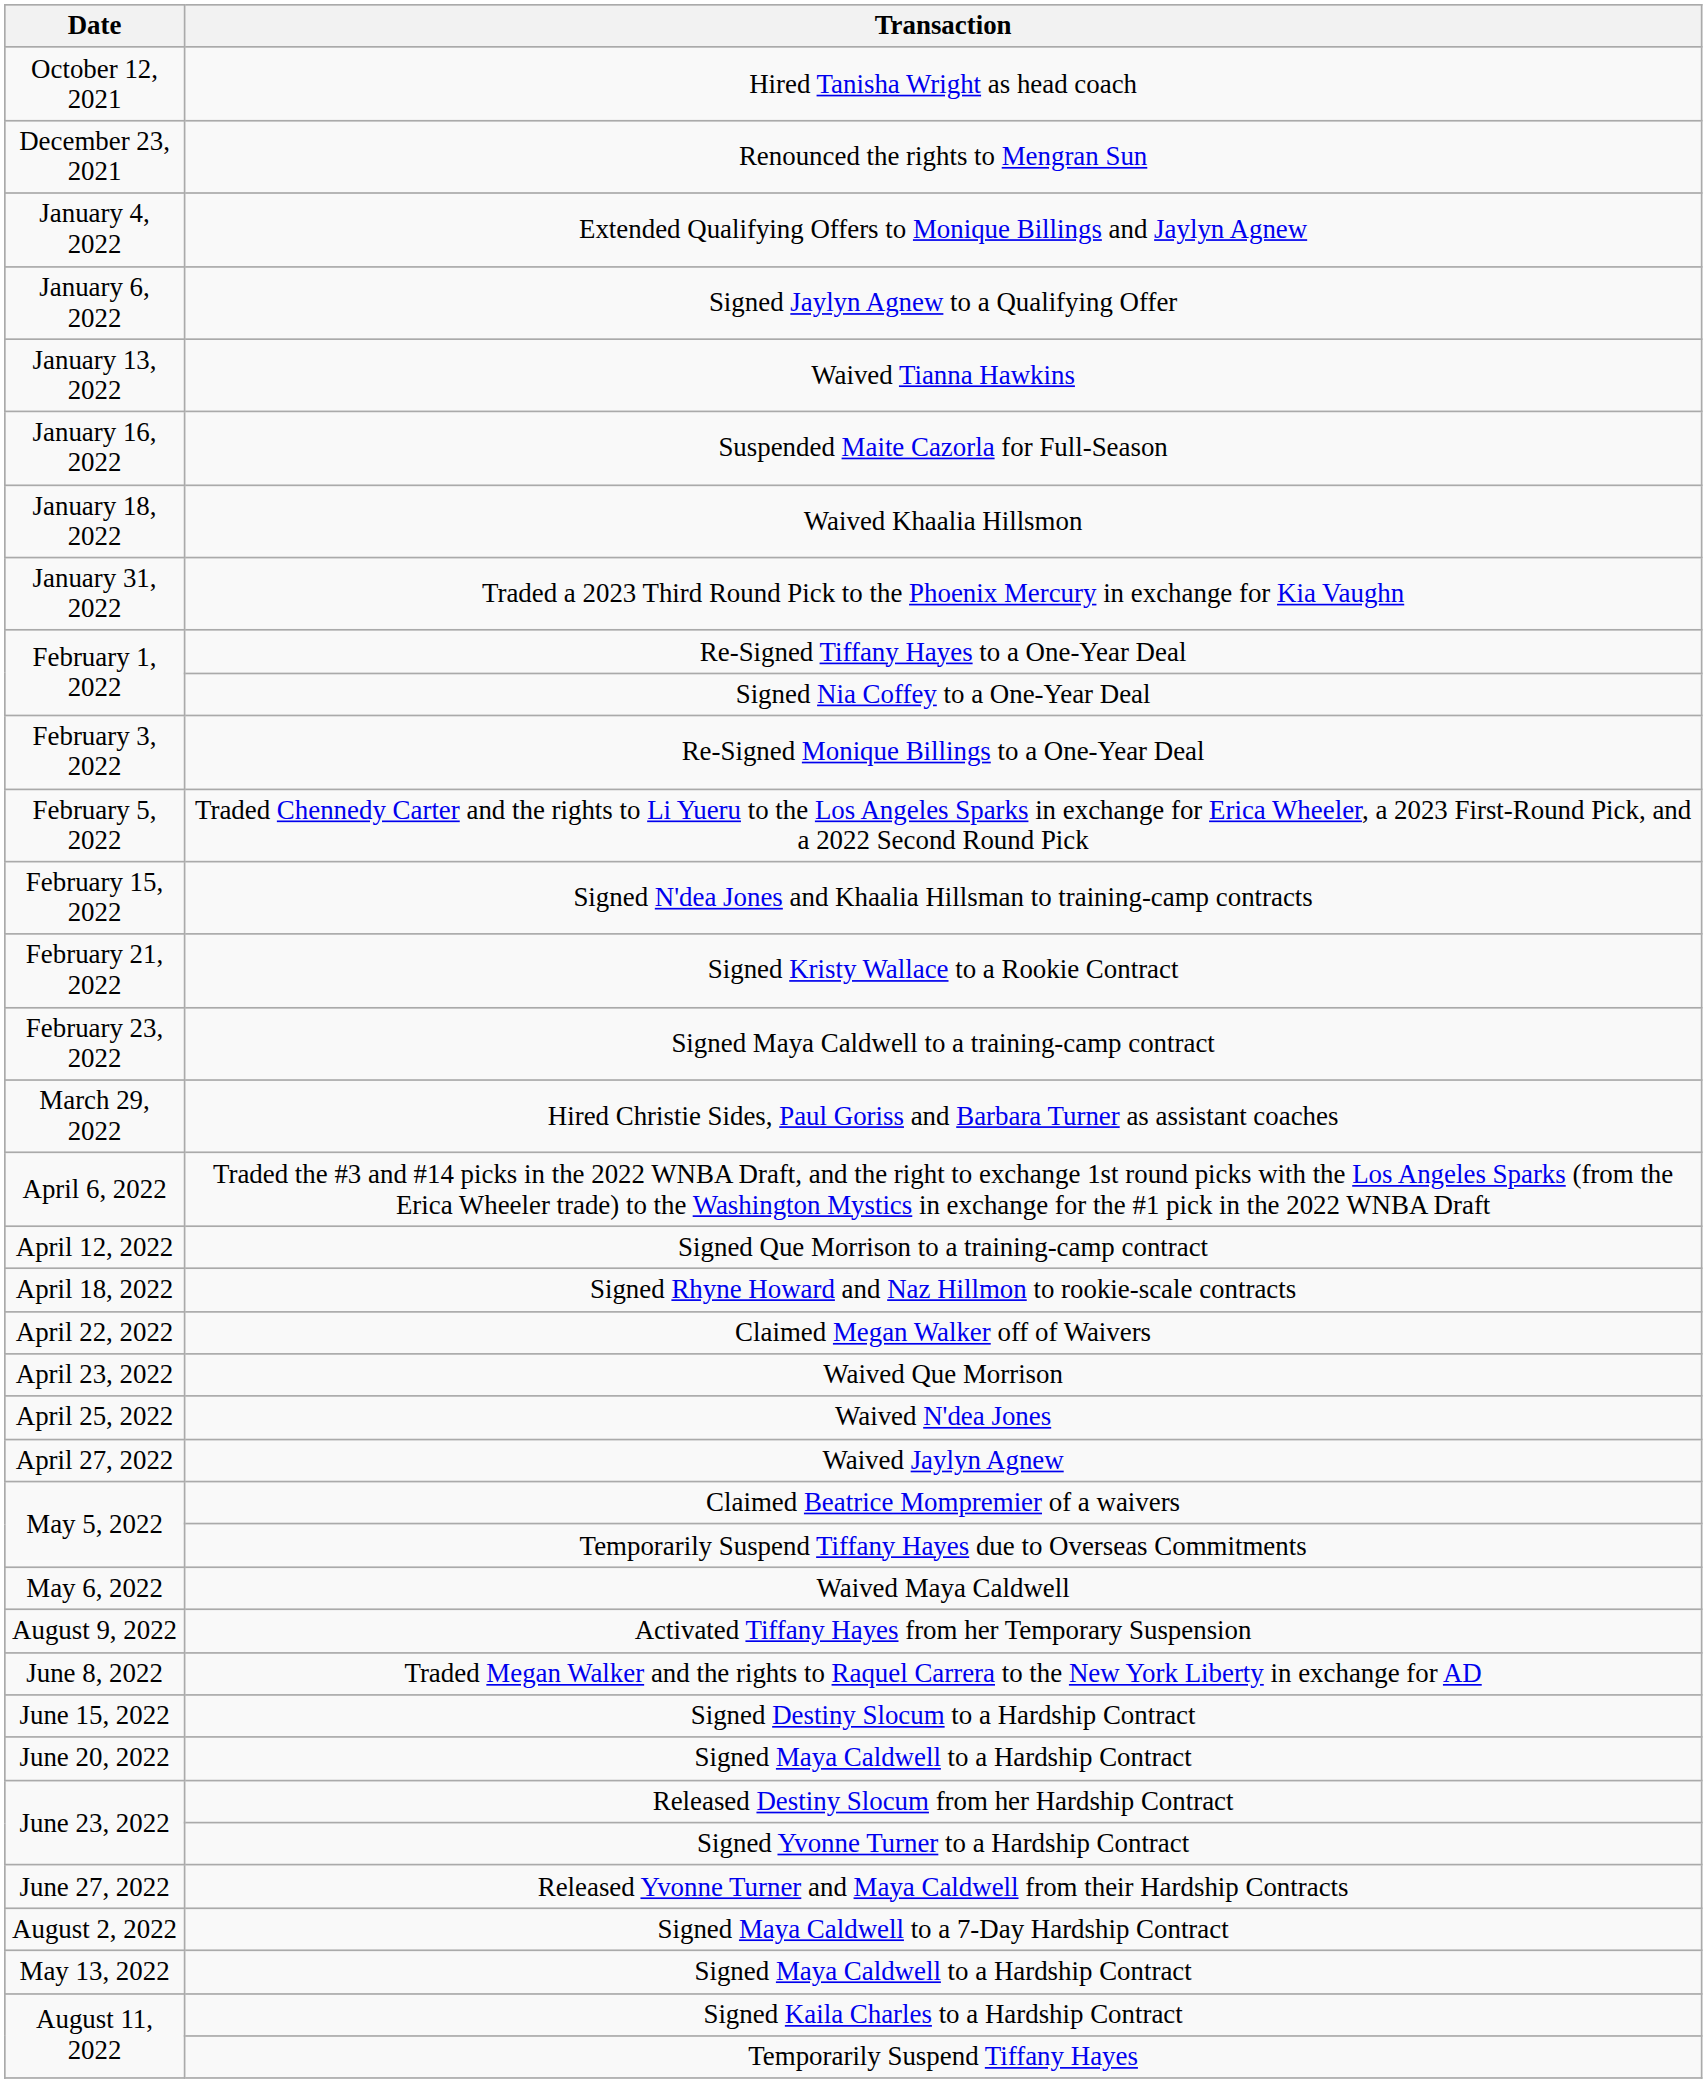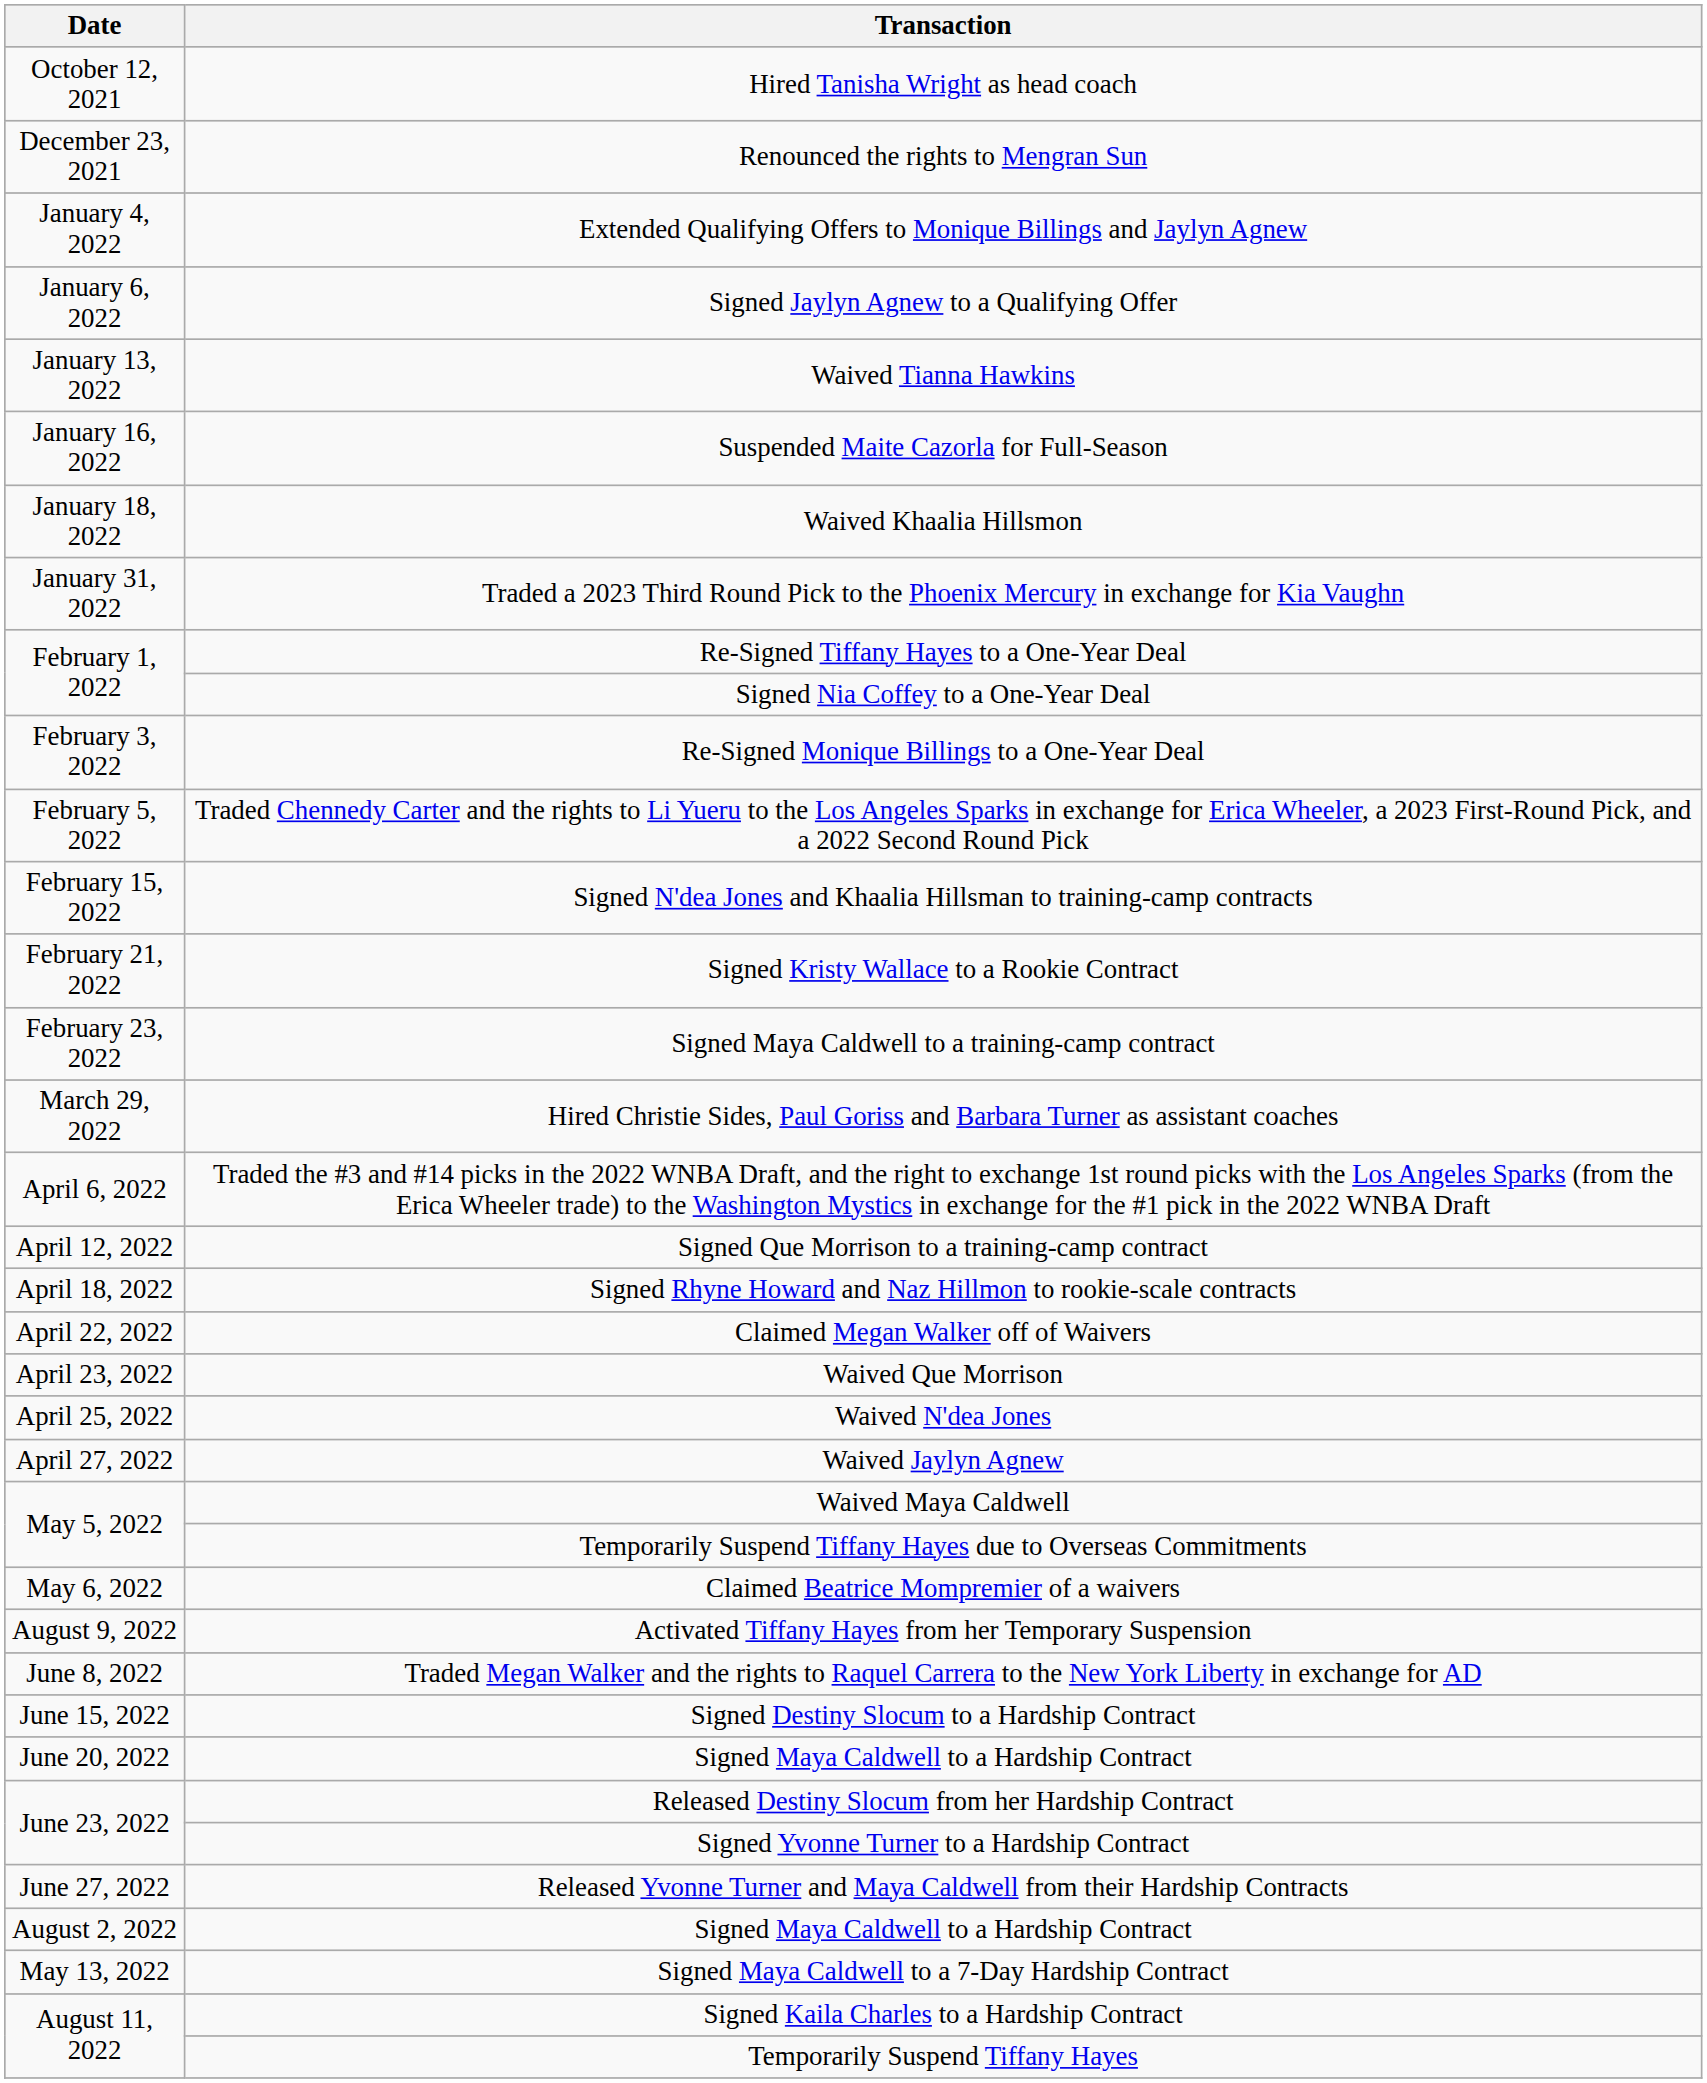row 25 | Transaction: Claimed Beatrice Mompremier of a waivers -> Waived Maya Caldwell
row 27 | Transaction: Waived Maya Caldwell -> Claimed Beatrice Mompremier of a waivers
row 35 | Transaction: Signed Maya Caldwell to a 7-Day Hardship Contract -> Signed Maya Caldwell to a Hardship Contract
row 36 | Transaction: Signed Maya Caldwell to a Hardship Contract -> Signed Maya Caldwell to a 7-Day Hardship Contract
